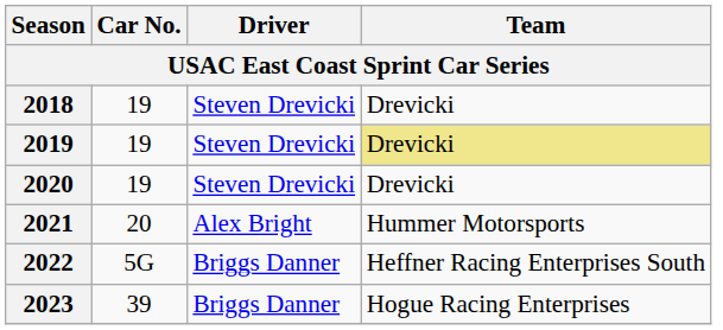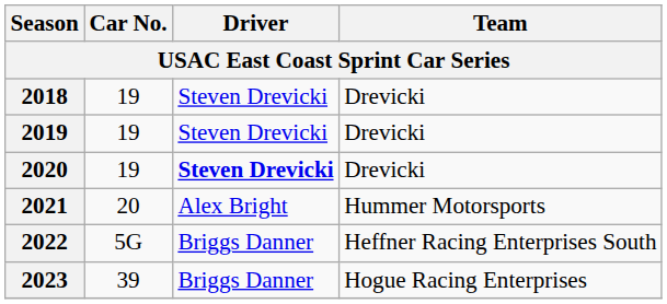2019 | Team: khaki background -> no background
2020 | Driver: normal -> bold
